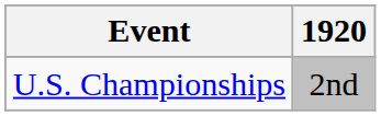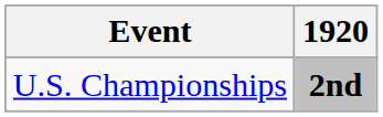U.S. Championships | 1920: normal -> bold
